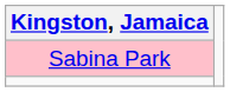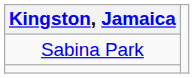Sabina Park | Kingston, Jamaica: pink background -> no background
